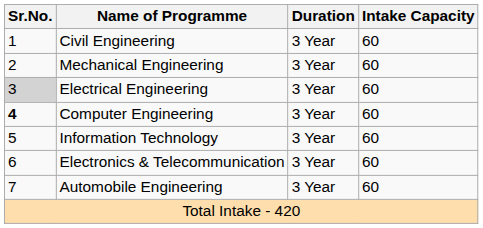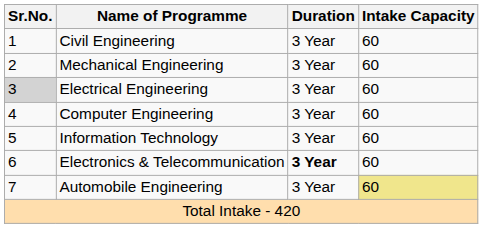Computer Engineering | Sr.No.: bold -> normal
Electronics & Telecommunication | Duration: normal -> bold
Automobile Engineering | Intake Capacity: no background -> khaki background
